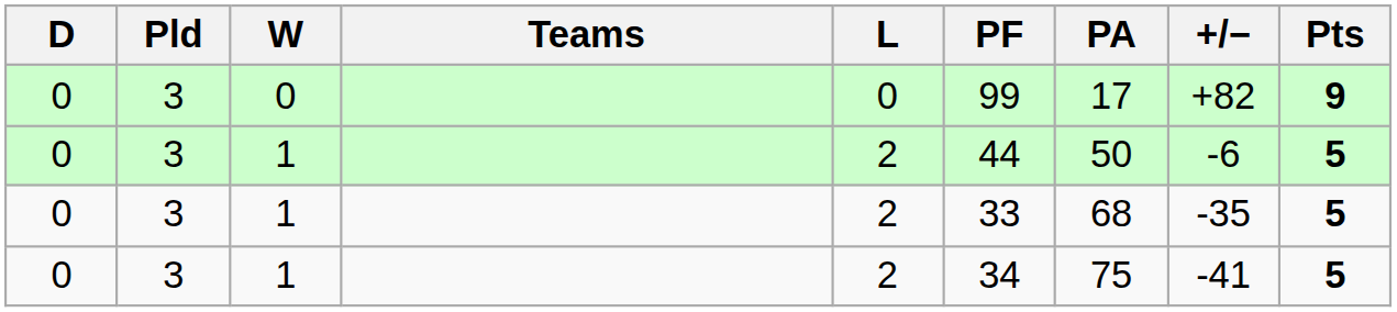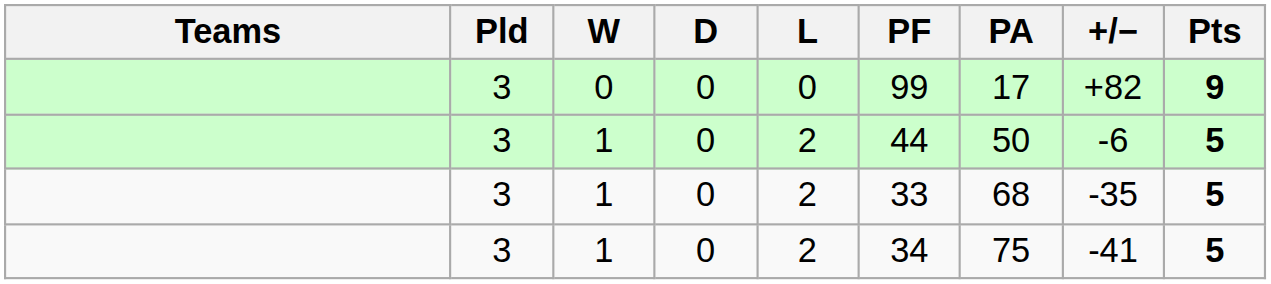columns swapped: Teams <-> D
